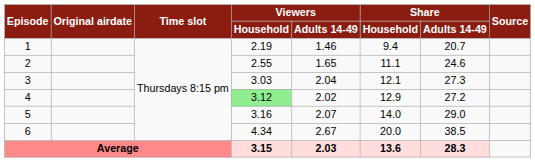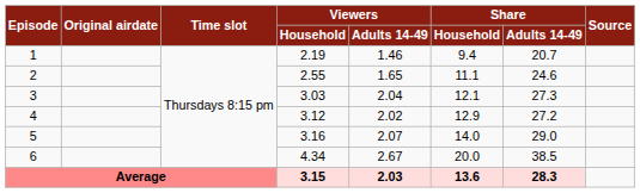4 | Viewers / Household: lightgreen background -> no background
